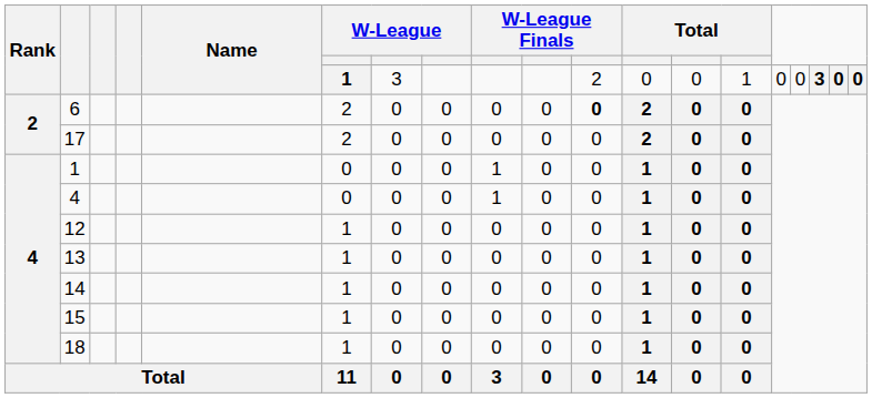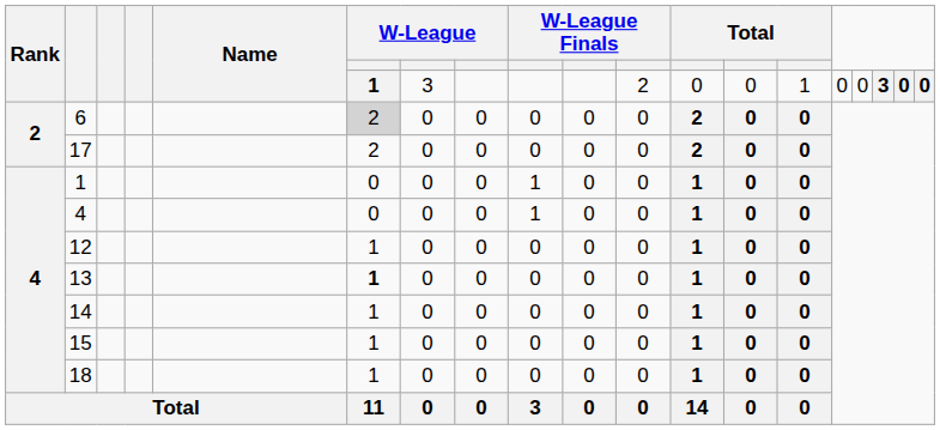6 | column 6: no background -> lightgrey background
6 | column 11: bold -> normal
13 | column 6: normal -> bold
